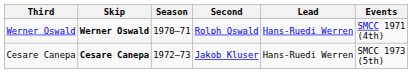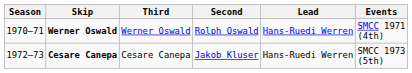columns swapped: Season <-> Third
